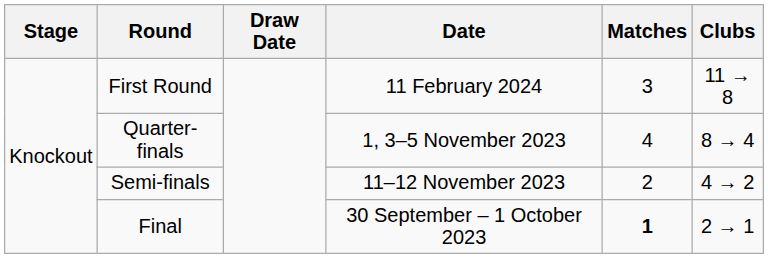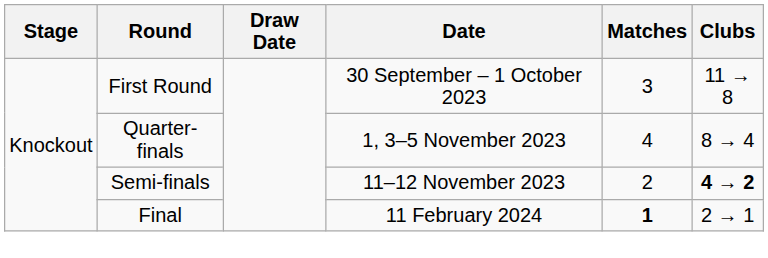First Round | Date: 11 February 2024 -> 30 September – 1 October 2023
Semi-finals | Clubs: normal -> bold
Final | Date: 30 September – 1 October 2023 -> 11 February 2024
